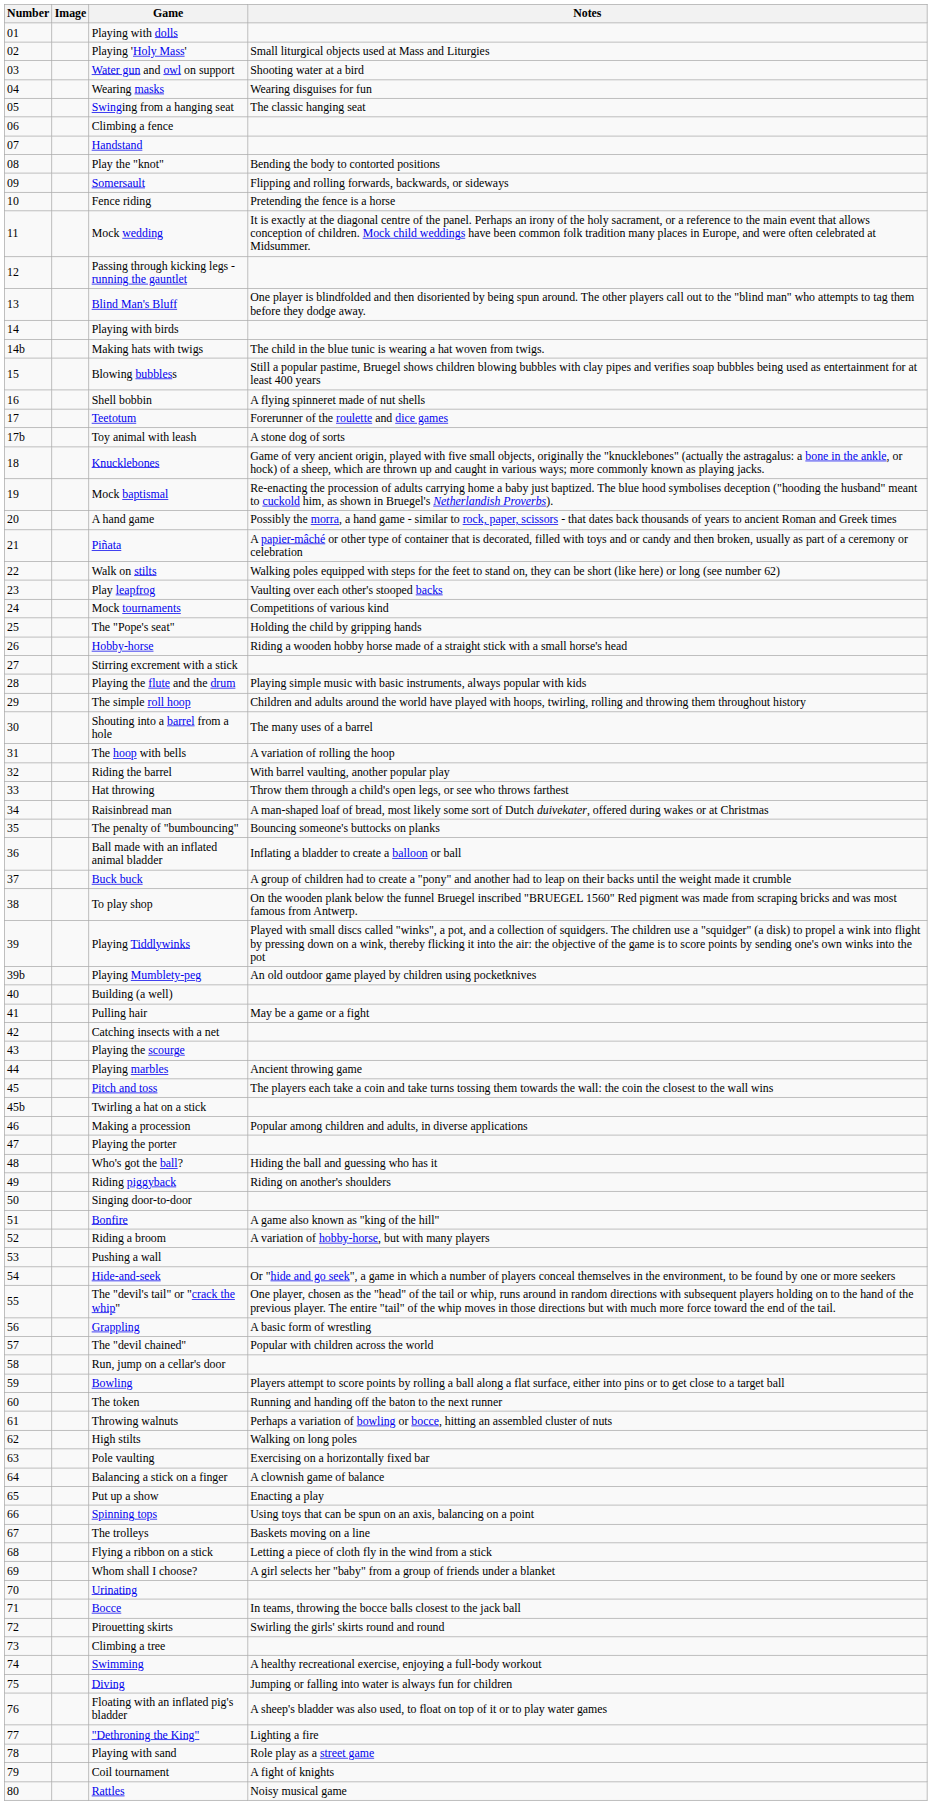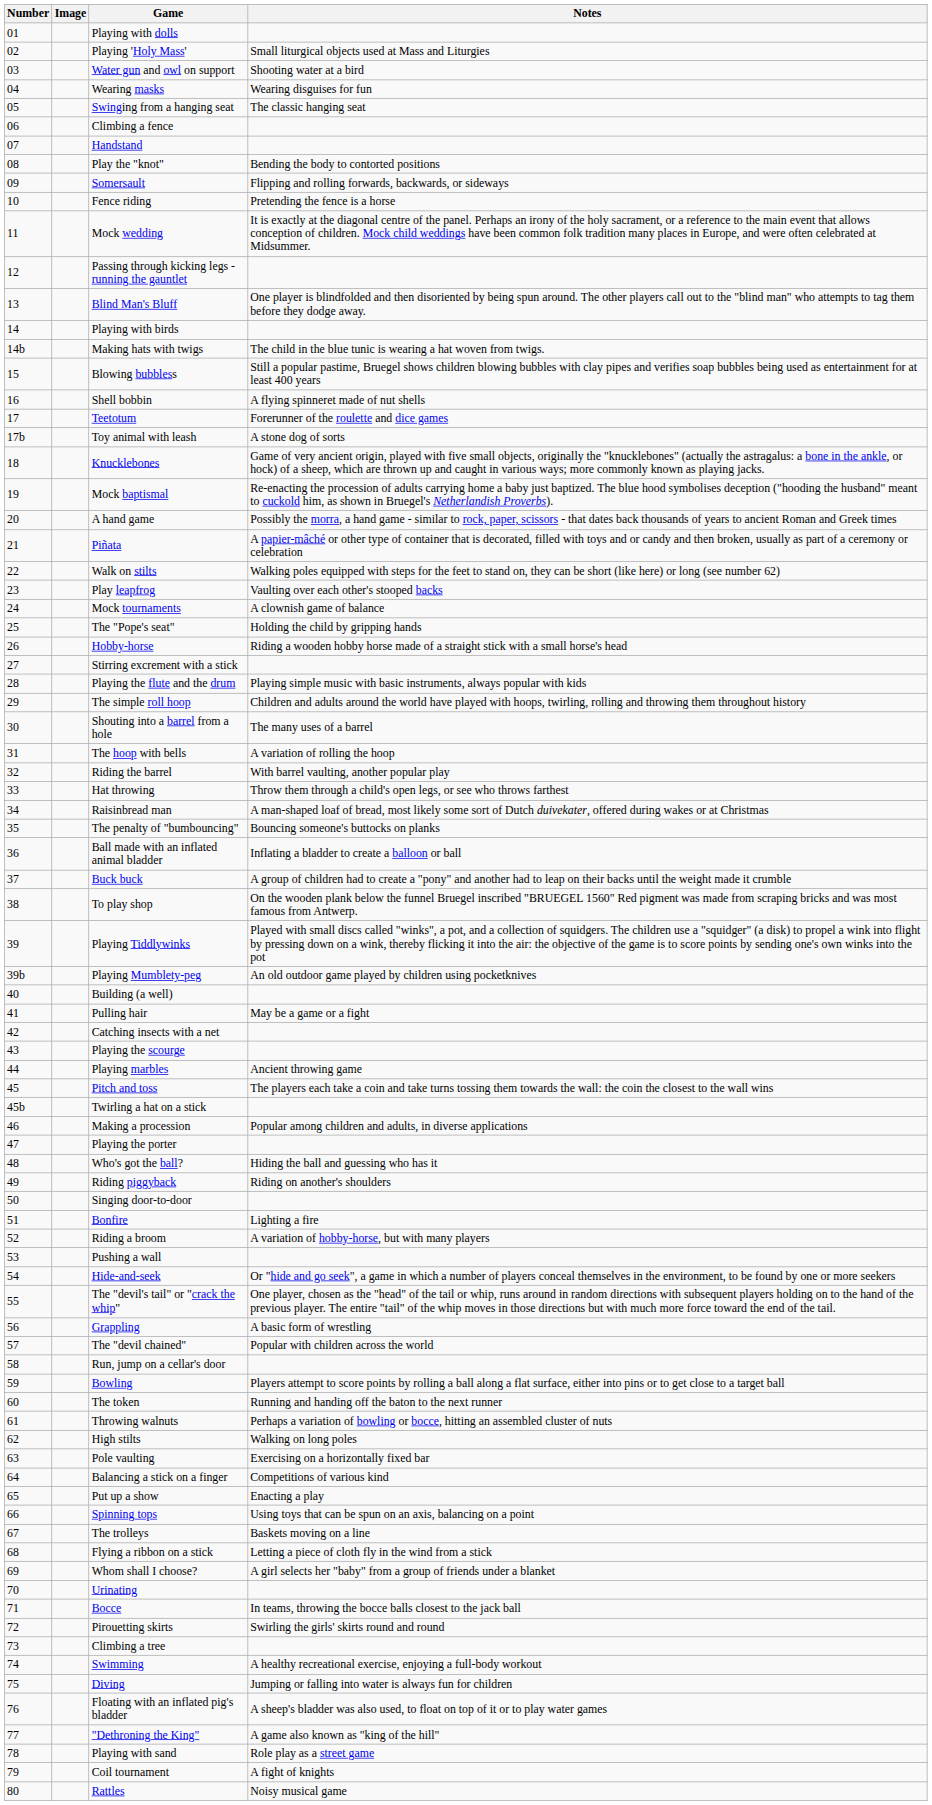Mock tournaments | Notes: Competitions of various kind -> A clownish game of balance
Bonfire | Notes: A game also known as "king of the hill" -> Lighting a fire
Balancing a stick on a finger | Notes: A clownish game of balance -> Competitions of various kind
"Dethroning the King" | Notes: Lighting a fire -> A game also known as "king of the hill"
